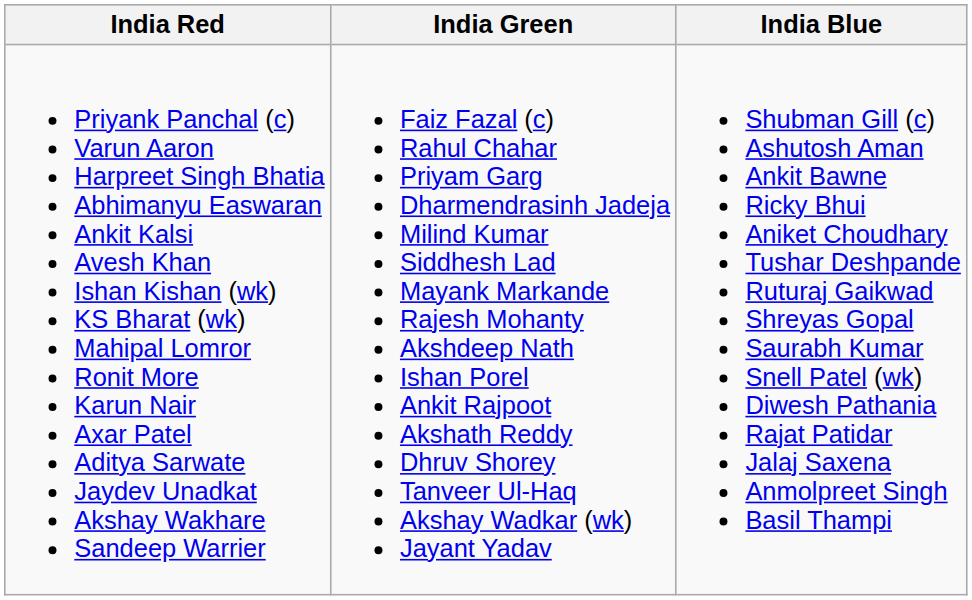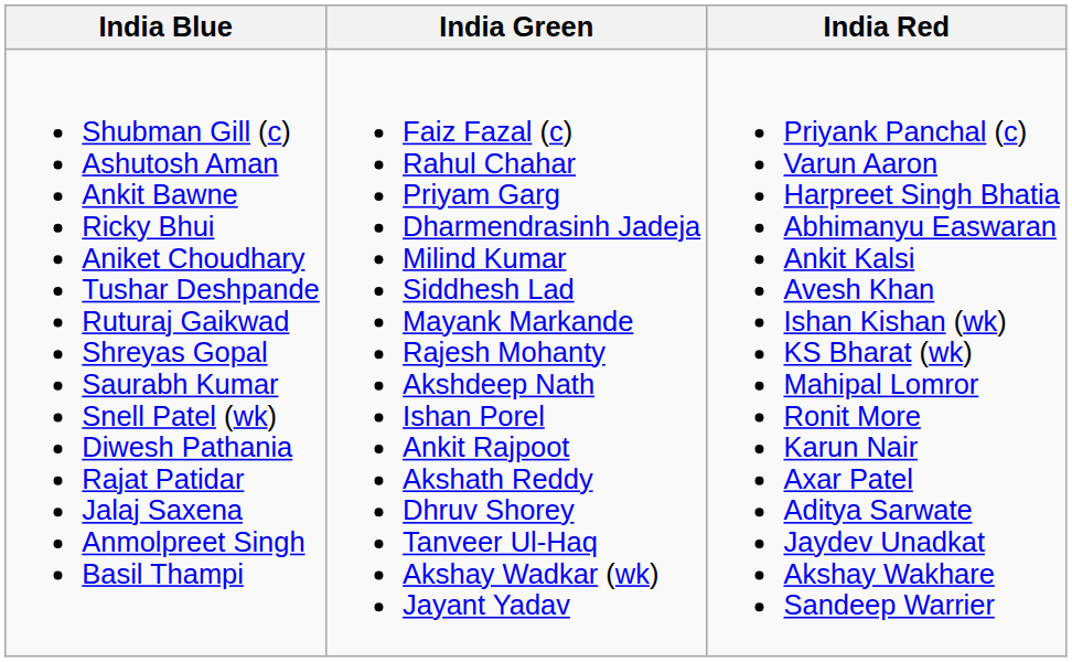columns swapped: India Blue <-> India Red
